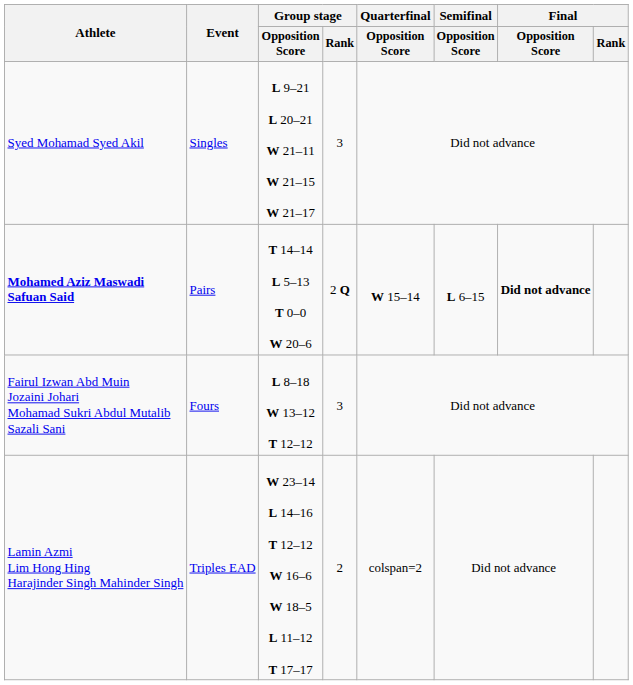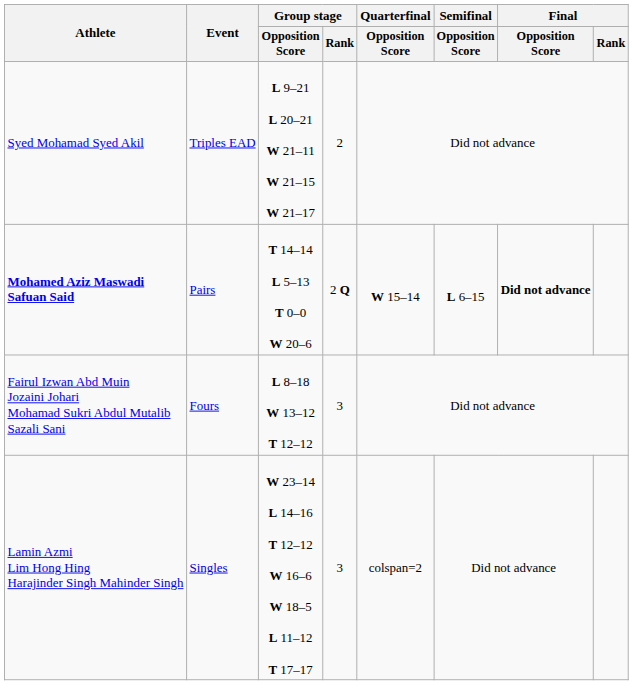Syed Mohamad Syed Akil | Event: Singles -> Triples EAD
Syed Mohamad Syed Akil | Group stage / Rank: 3 -> 2
Lamin Azmi Lim Hong Hing Harajinder Singh Mahinder Singh | Event: Triples EAD -> Singles
Lamin Azmi Lim Hong Hing Harajinder Singh Mahinder Singh | Group stage / Rank: 2 -> 3
